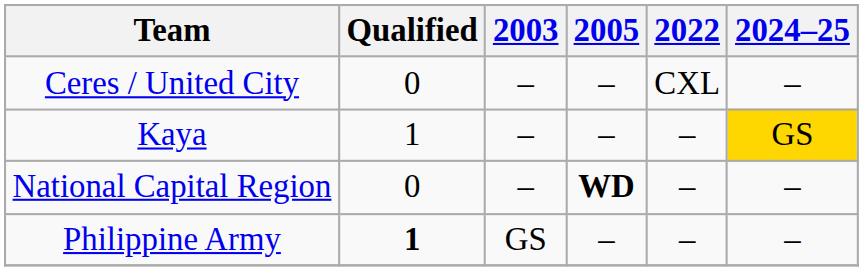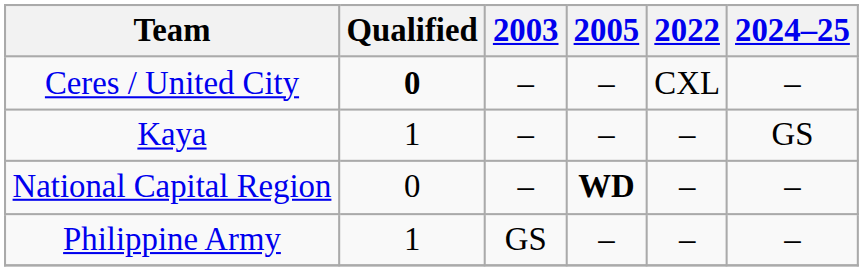Ceres / United City | Qualified: normal -> bold
Kaya | 2024–25: gold background -> no background
Philippine Army | Qualified: bold -> normal
